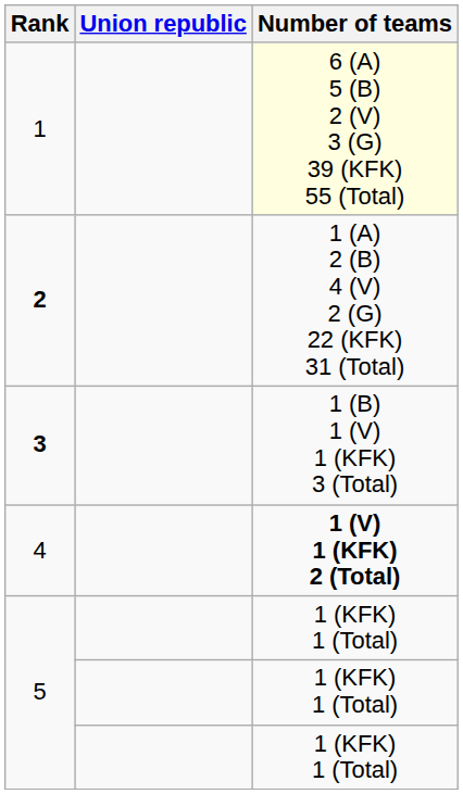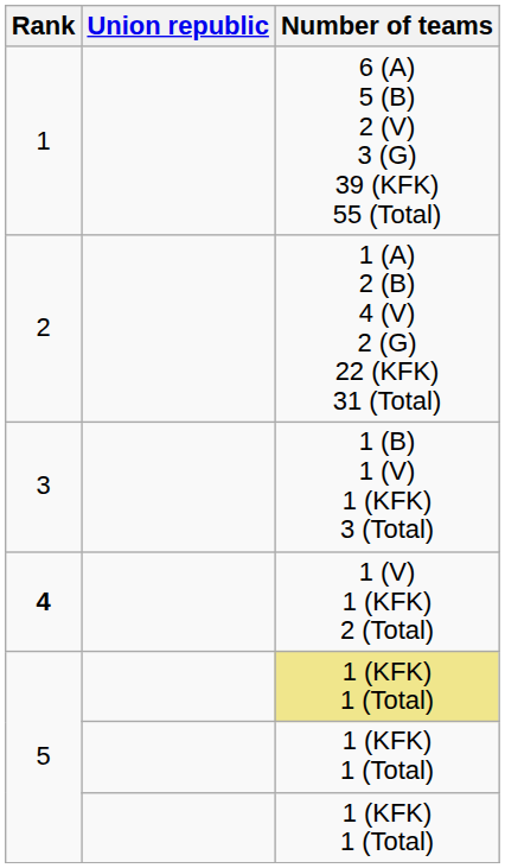row 2 | Number of teams: lightyellow background -> no background
row 3 | Rank: bold -> normal
row 4 | Rank: bold -> normal
row 5 | Rank: normal -> bold
row 5 | Number of teams: bold -> normal
row 6 | Number of teams: no background -> khaki background
